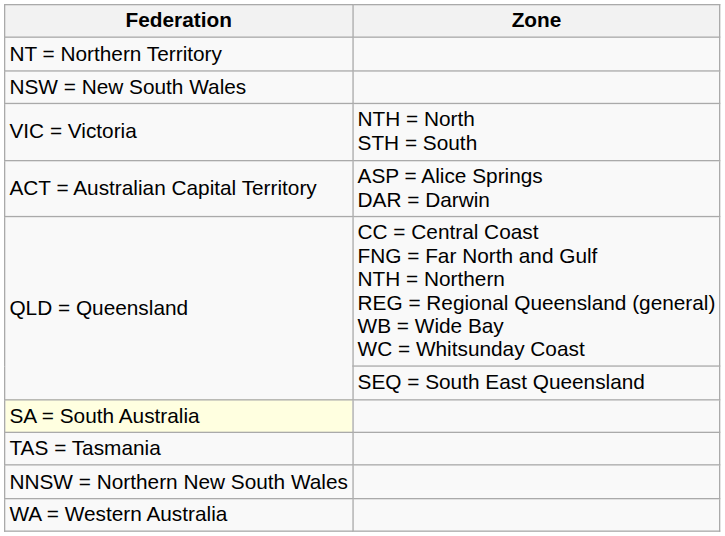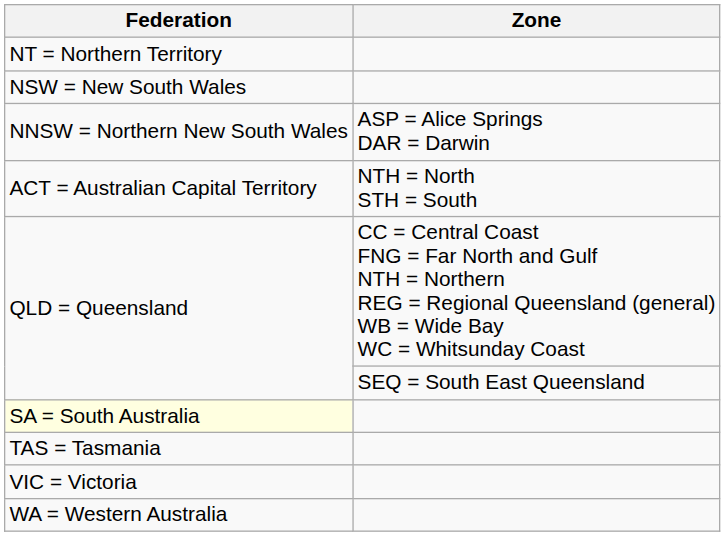row 4 | Federation: VIC = Victoria -> NNSW = Northern New South Wales
row 4 | Zone: NTH = North STH = South -> ASP = Alice Springs DAR = Darwin
row 5 | Zone: ASP = Alice Springs DAR = Darwin -> NTH = North STH = South
row 10 | Federation: NNSW = Northern New South Wales -> VIC = Victoria
